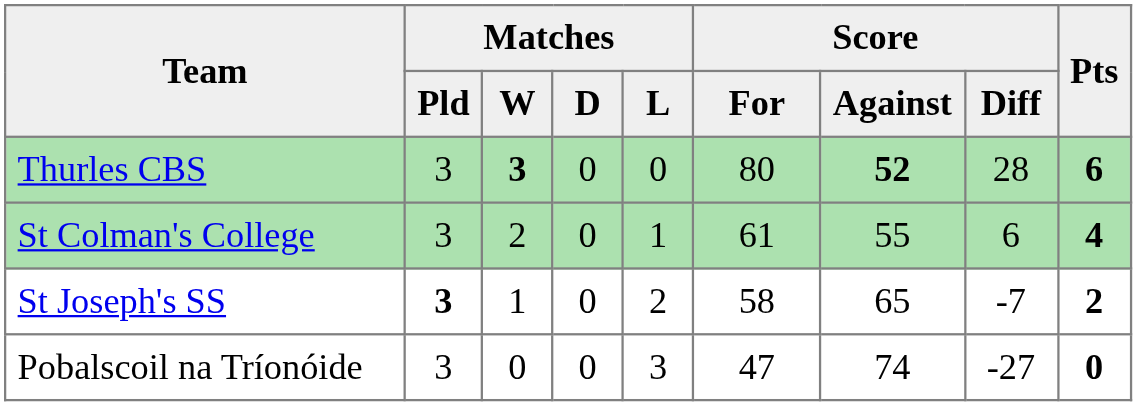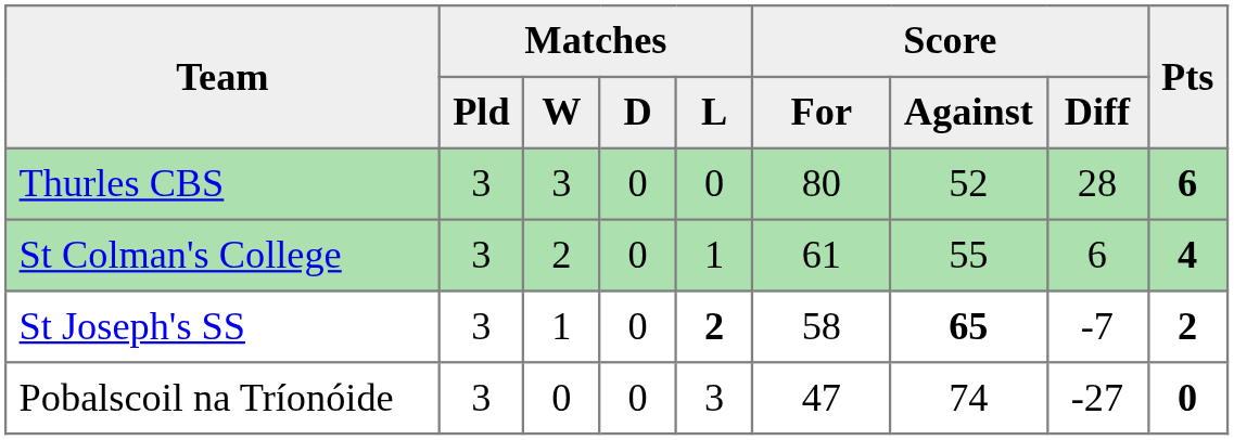Thurles CBS | Matches / W: bold -> normal
Thurles CBS | Score / Against: bold -> normal
St Joseph's SS | Matches / Pld: bold -> normal
St Joseph's SS | Matches / L: normal -> bold
St Joseph's SS | Score / Against: normal -> bold
